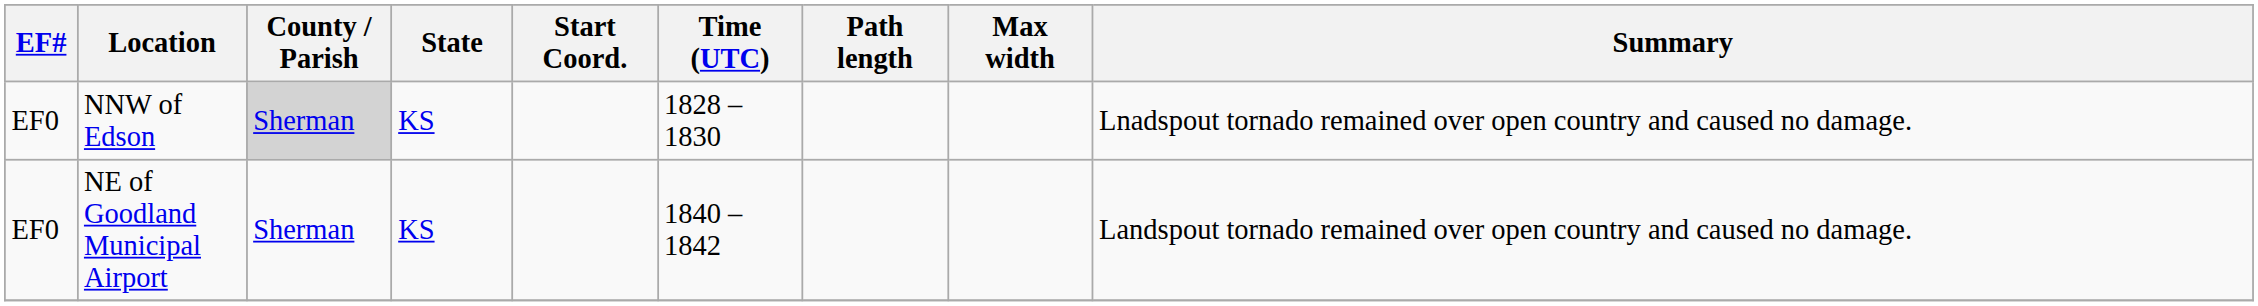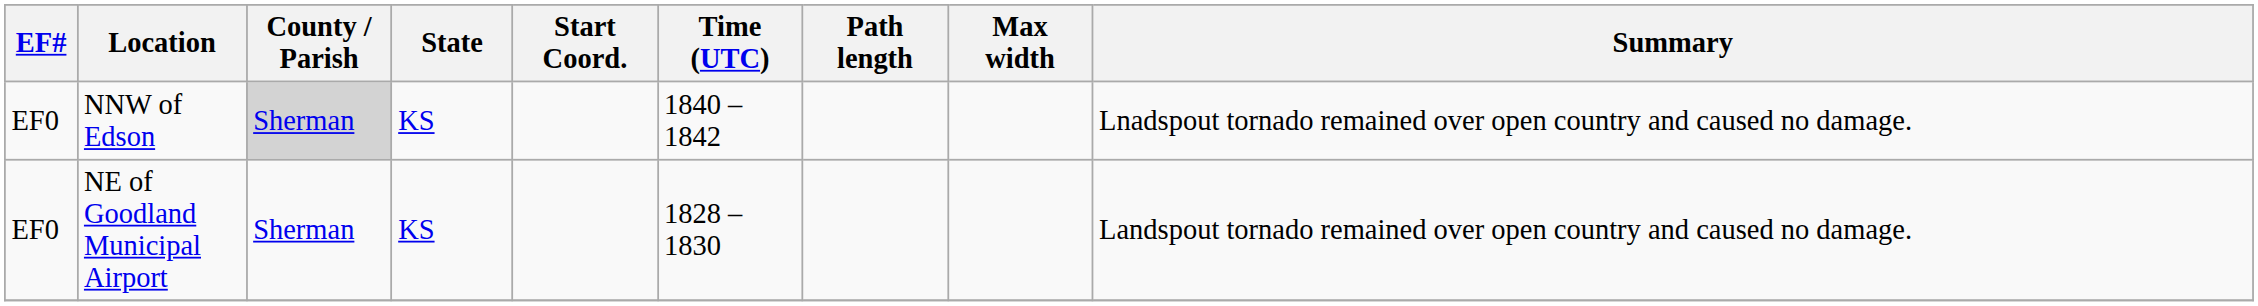NNW of Edson | Time (UTC): 1828 – 1830 -> 1840 – 1842
NE of Goodland Municipal Airport | Time (UTC): 1840 – 1842 -> 1828 – 1830
